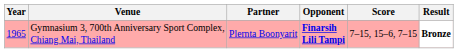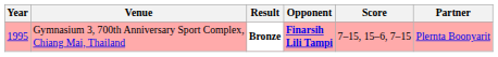columns swapped: Partner <-> Result
row 2 | Year: 1965 -> 1995
